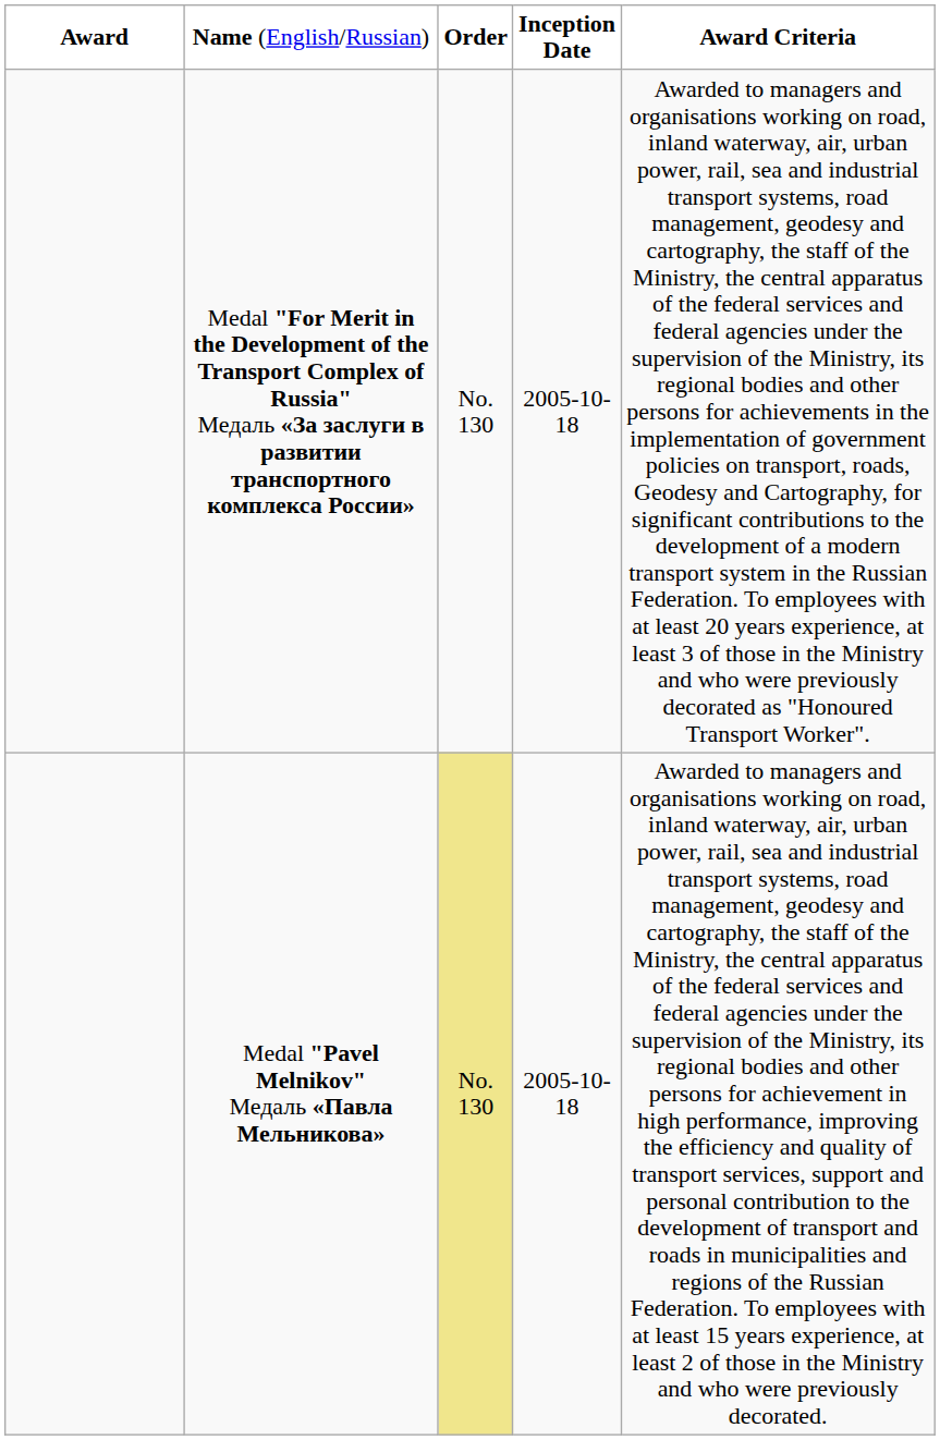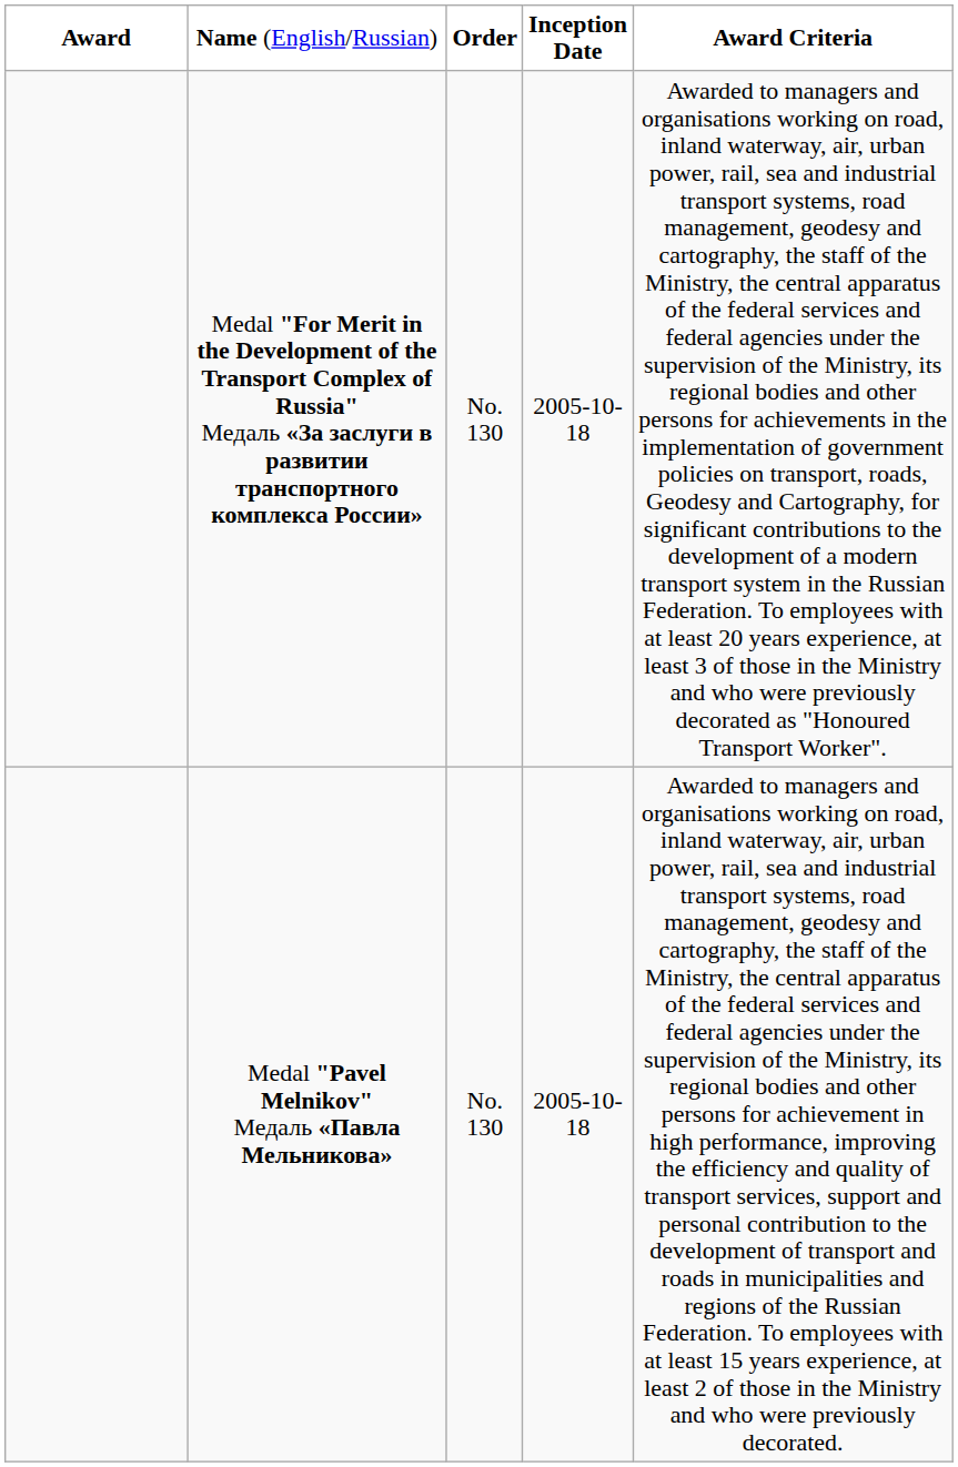Medal "Pavel Melnikov" Медаль «Павла Мельникова» | column 3: khaki background -> no background
